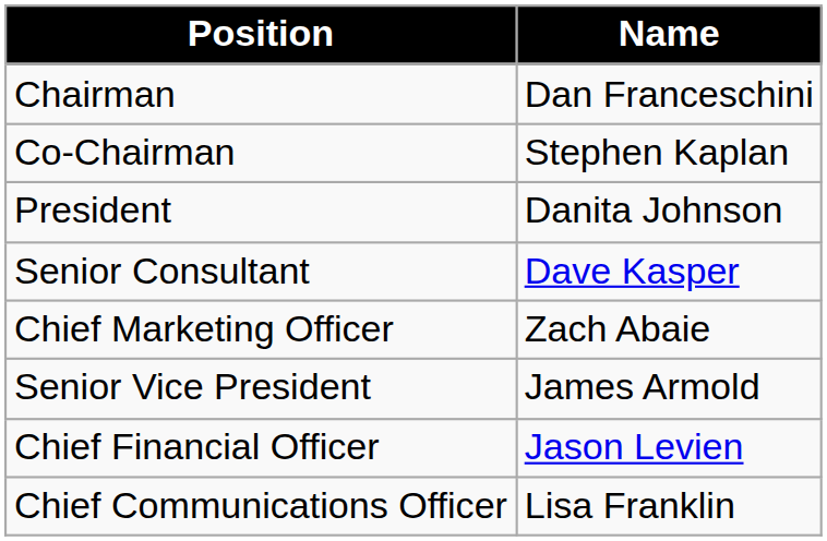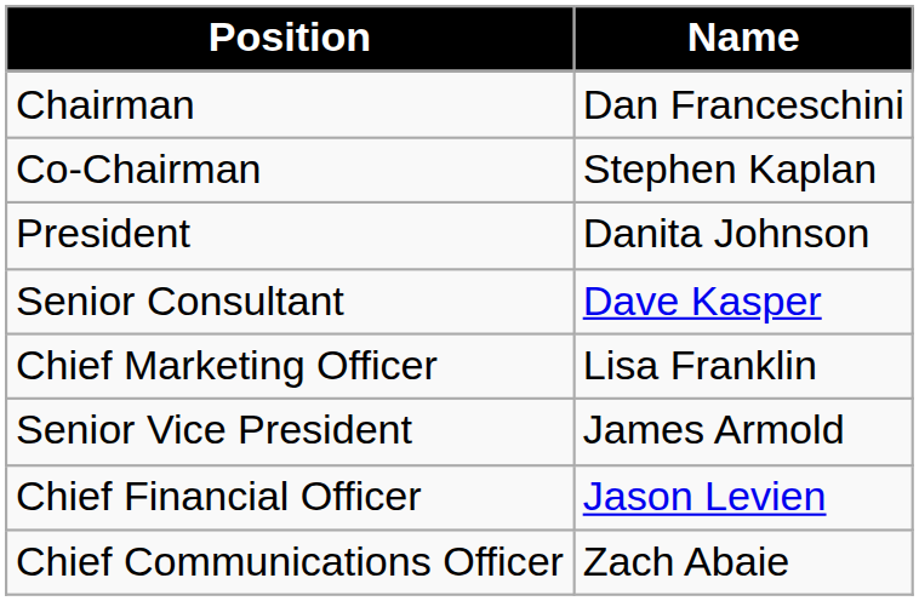Chief Marketing Officer | Name: Zach Abaie -> Lisa Franklin
Chief Communications Officer | Name: Lisa Franklin -> Zach Abaie
